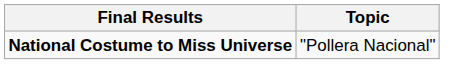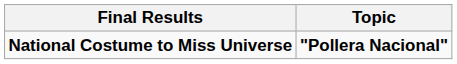National Costume to Miss Universe | Topic: normal -> bold
